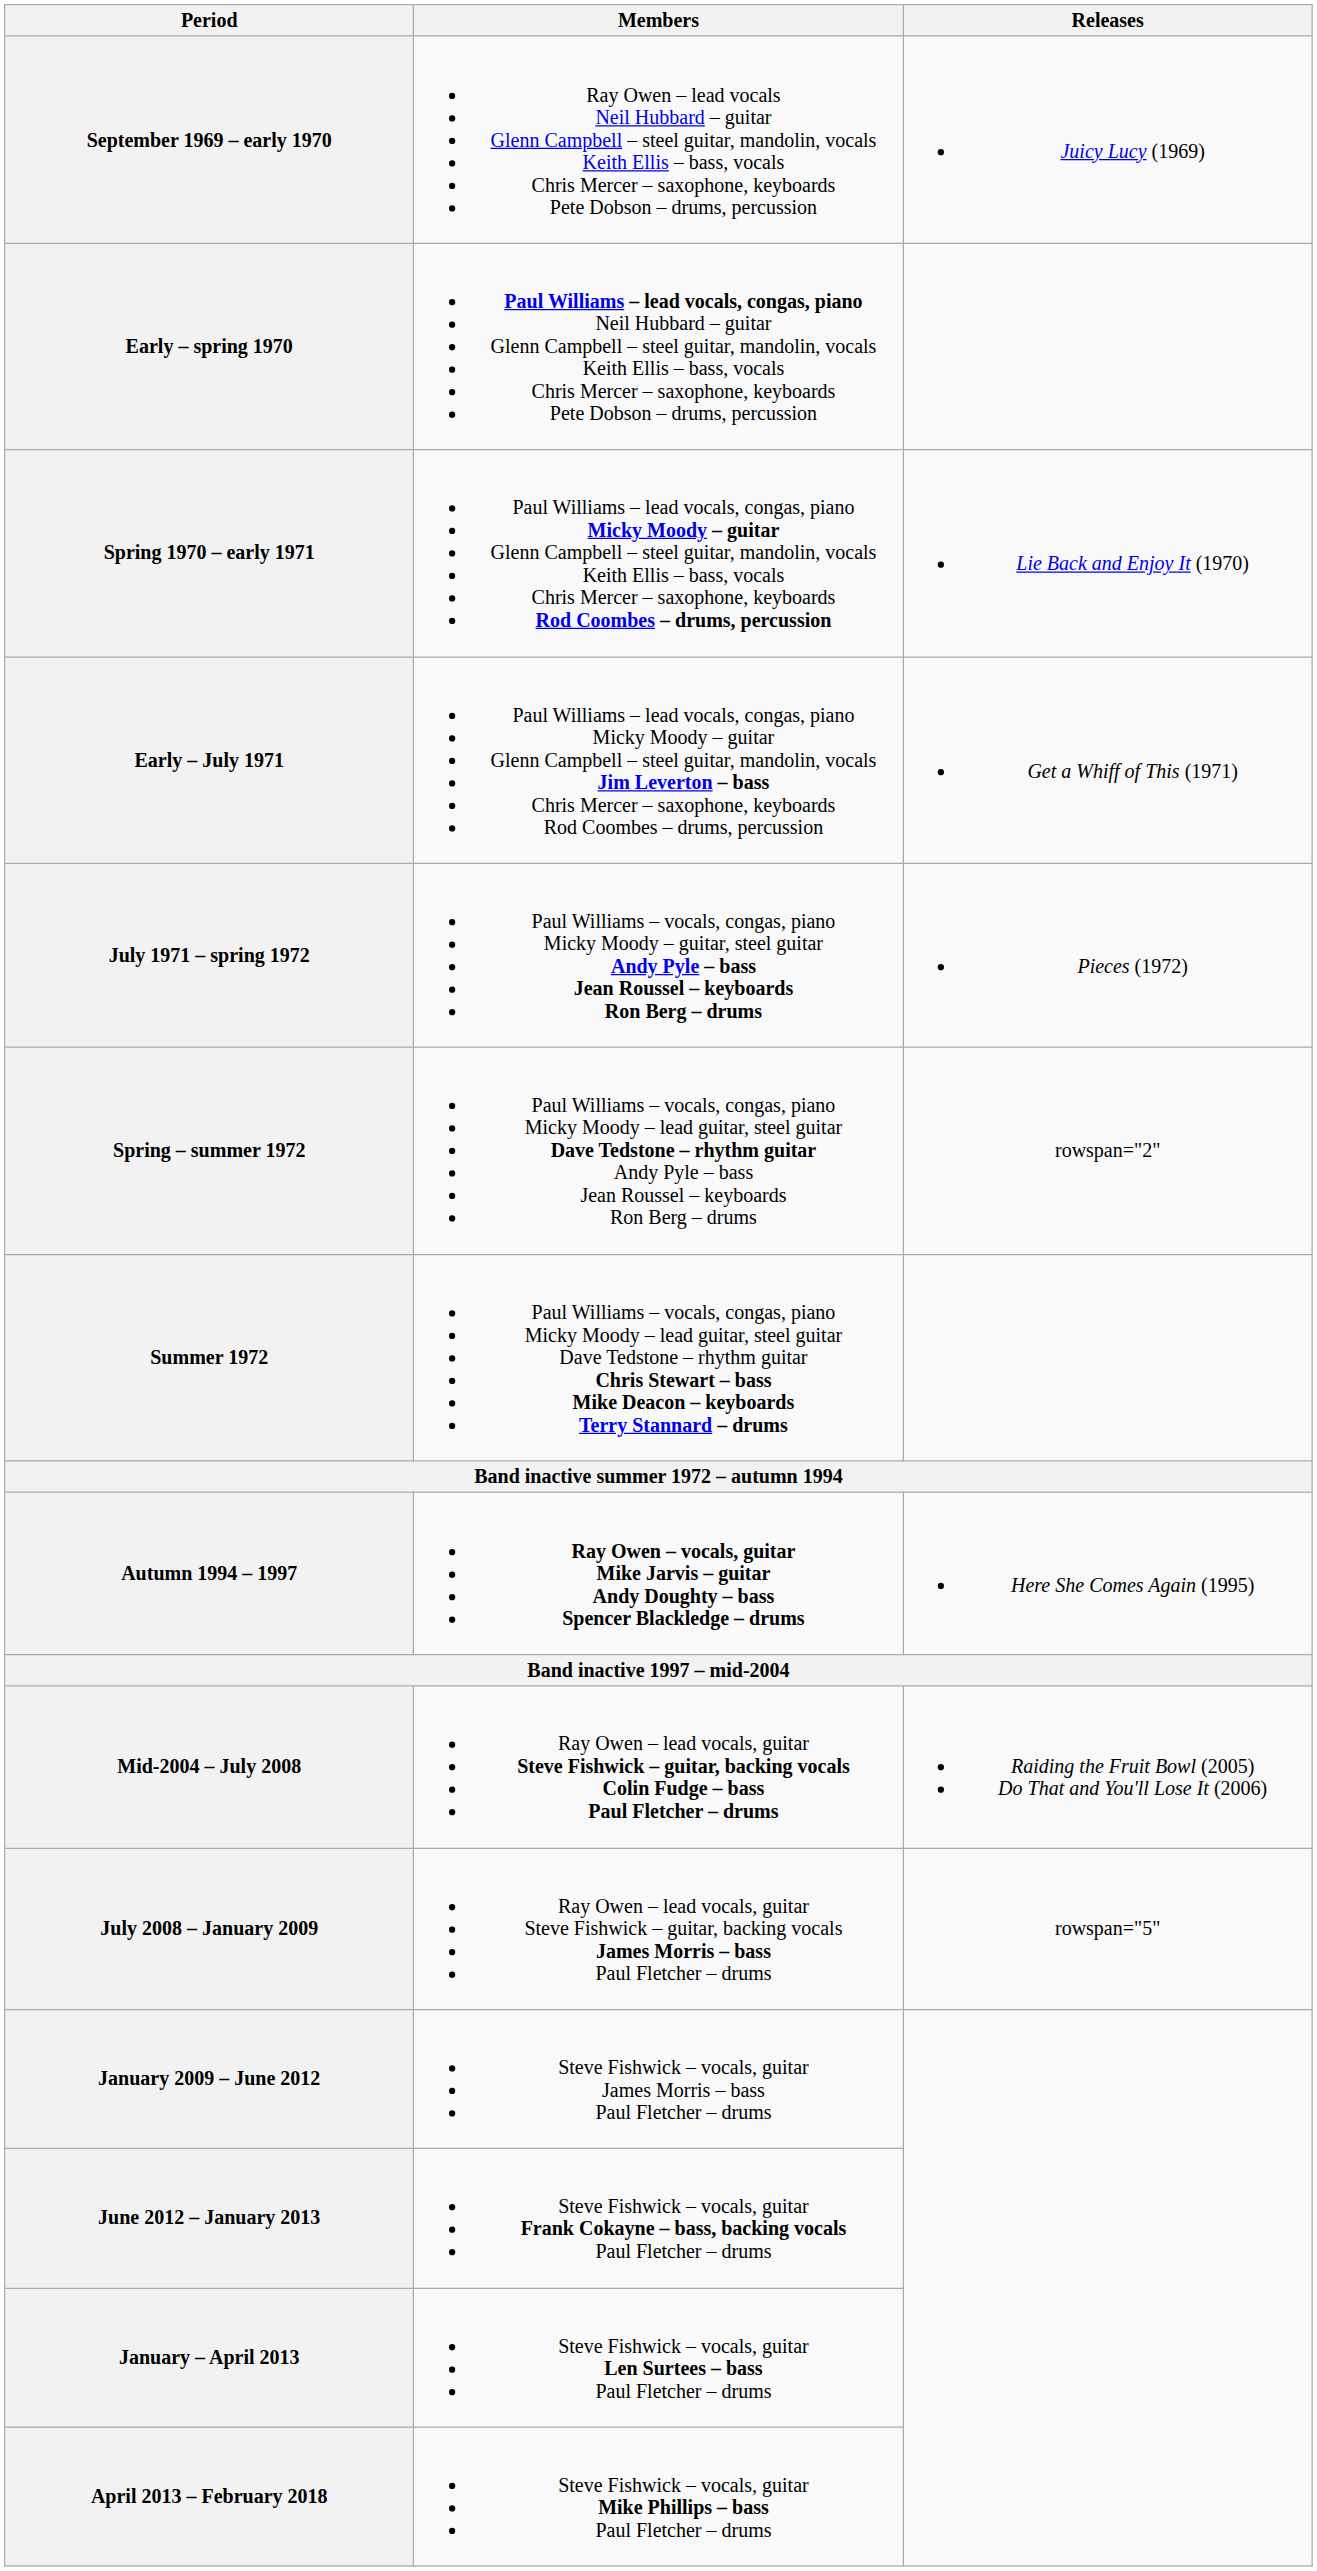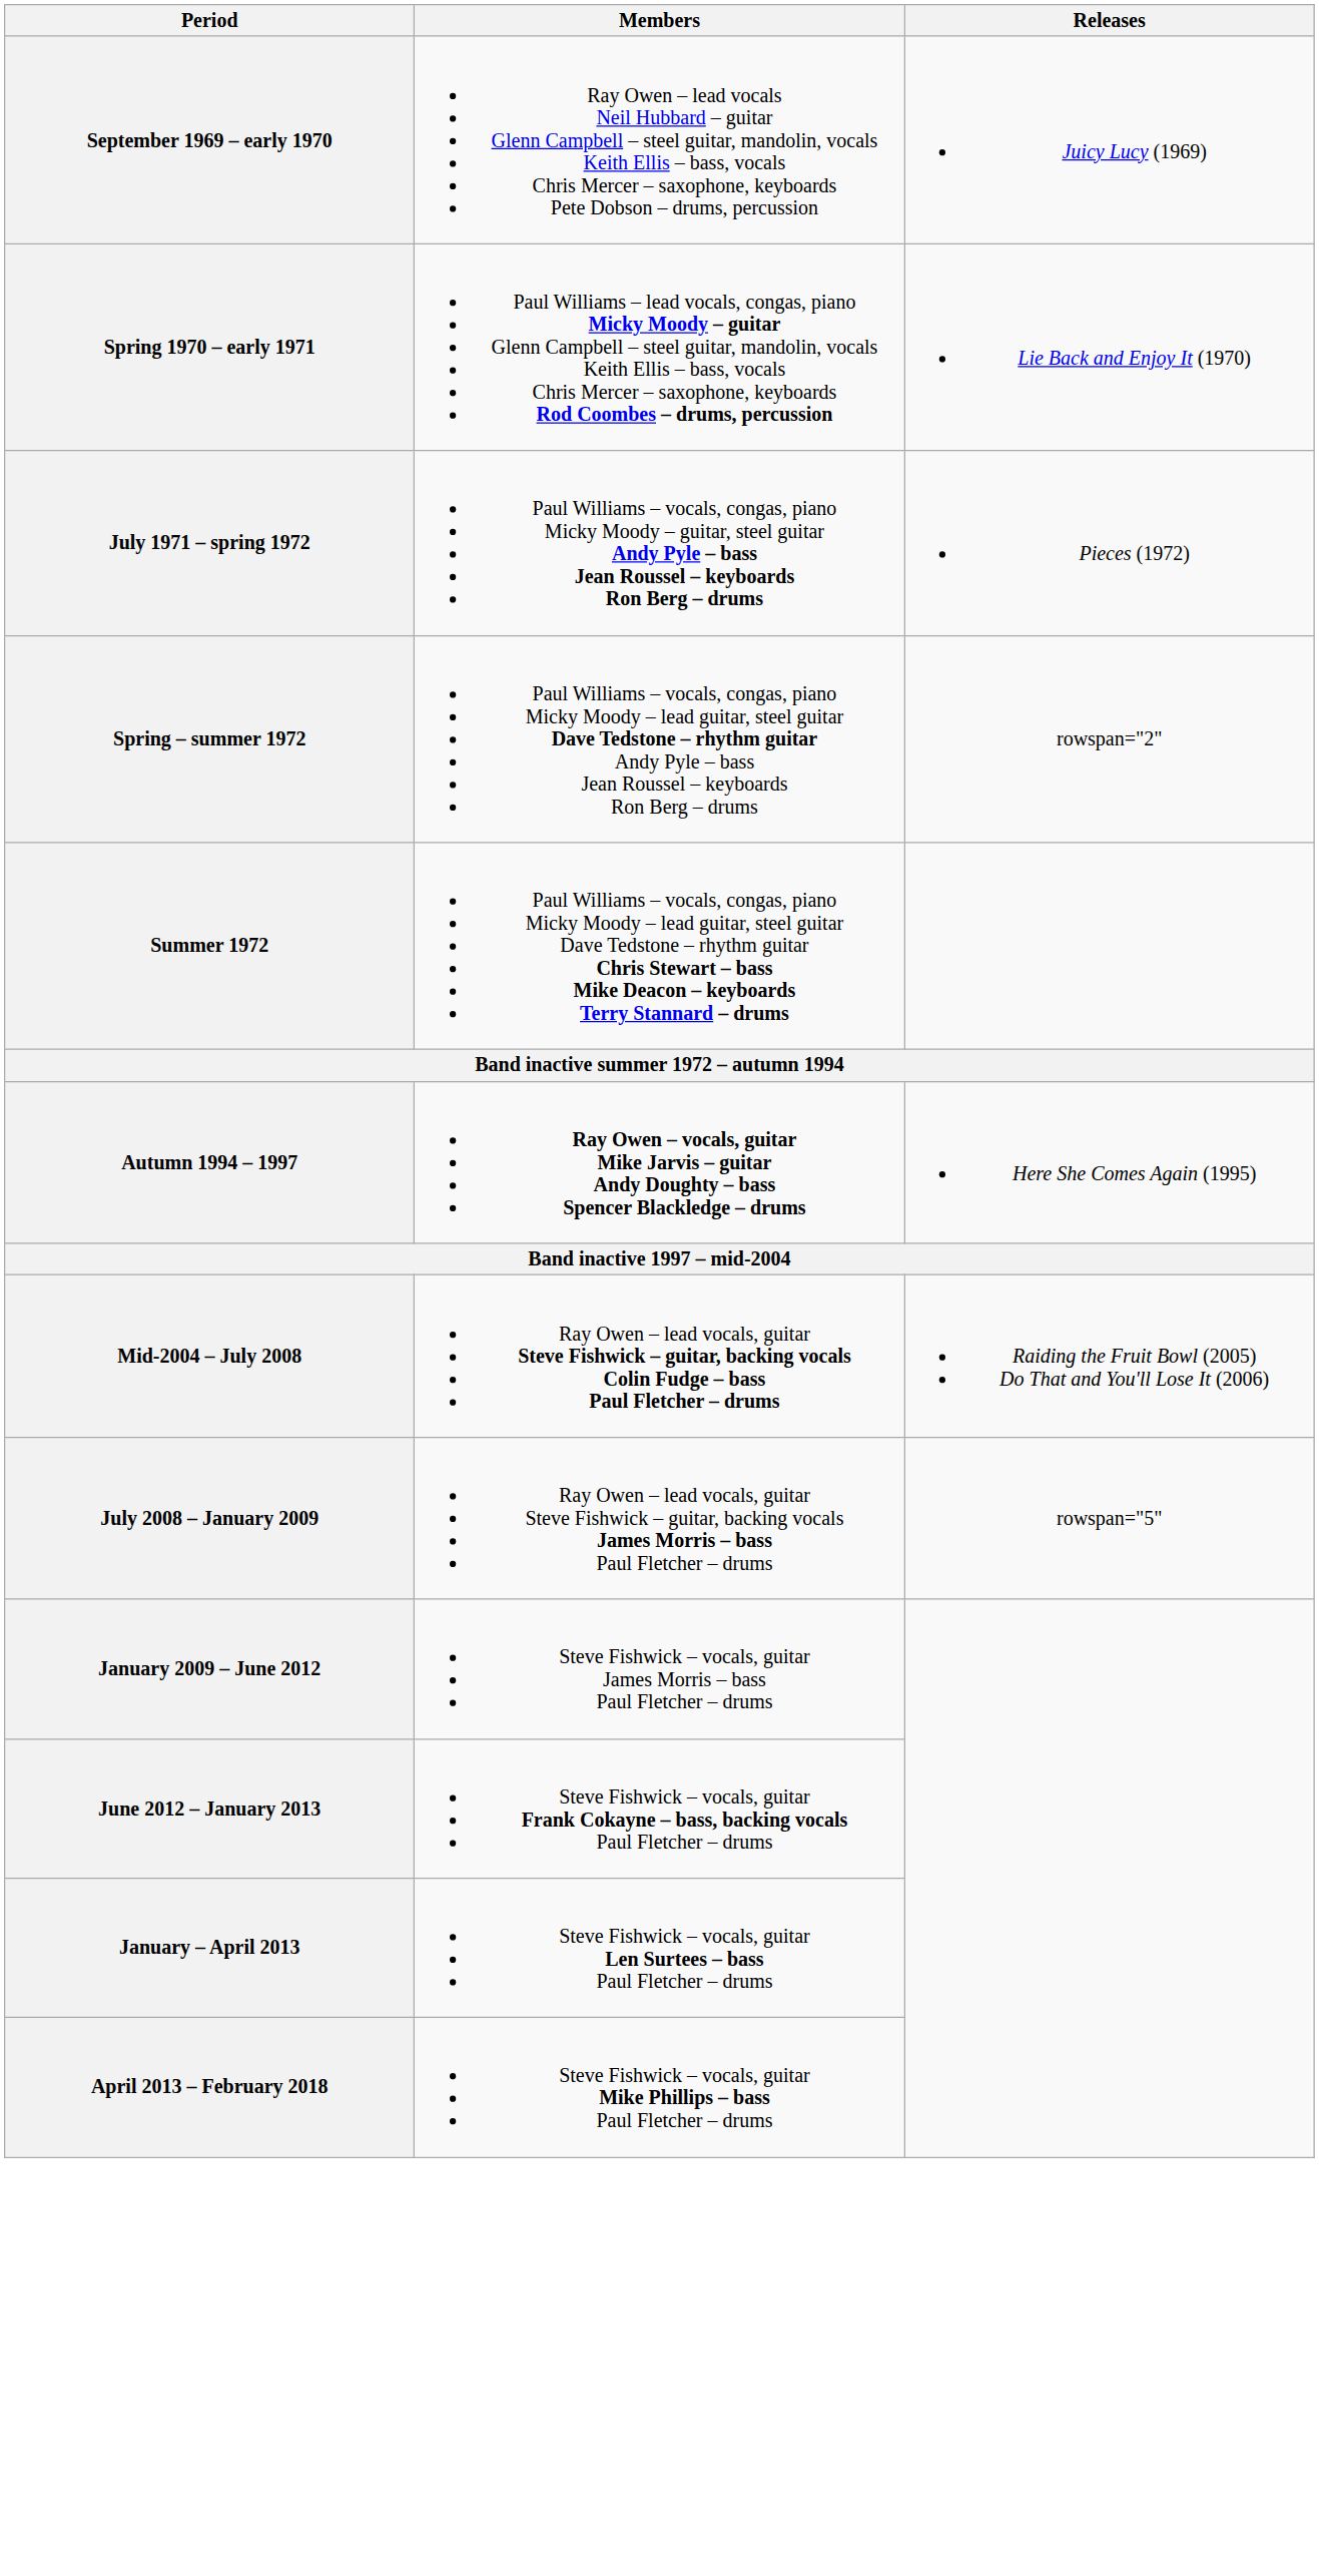- row: Early – spring 1970 | Paul Williams – lead vocals, congas, piano Neil Hubbard – guitar Glenn Campbell – steel guitar, mandolin, vocals Keith Ellis – bass, vocals Chris Mercer – saxophone, keyboards Pete Dobson – drums, percussion
- row: Early – July 1971 | Paul Williams – lead vocals, congas, piano Micky Moody – guitar Glenn Campbell – steel guitar, mandolin, vocals Jim Leverton – bass Chris Mercer – saxophone, keyboards Rod Coombes – drums, percussion | Get a Whiff of This (1971)
